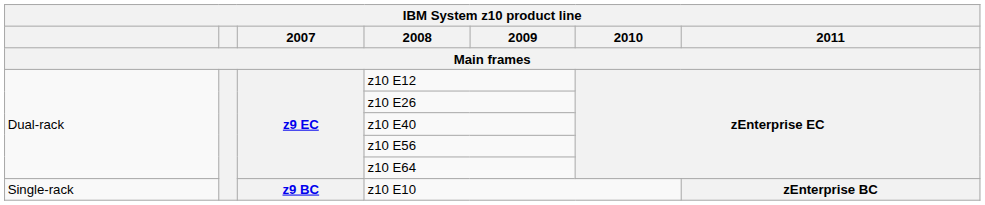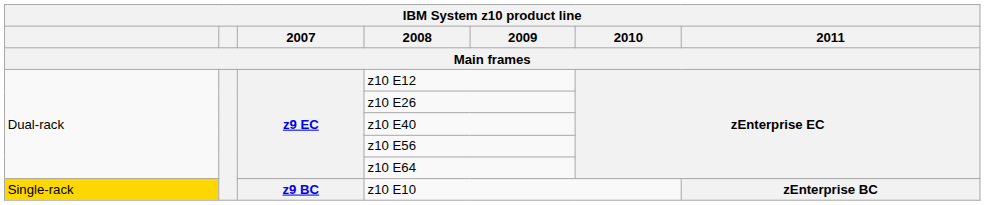z10 E10 | column 1: no background -> gold background
